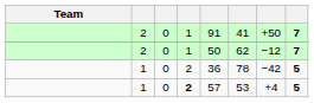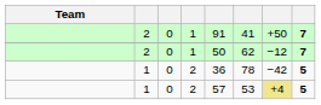row 5 | column 4: bold -> normal
row 5 | column 7: no background -> khaki background
